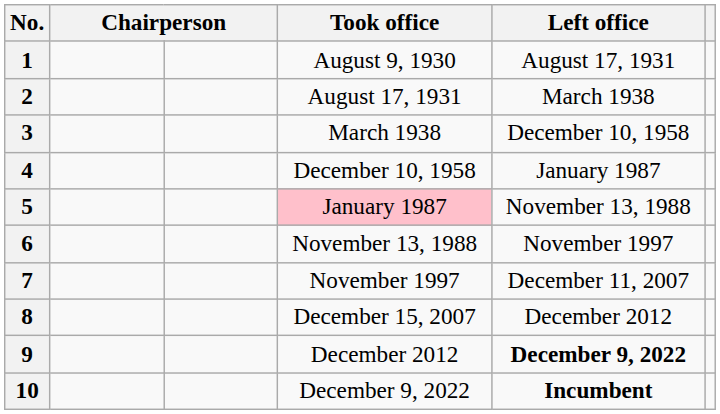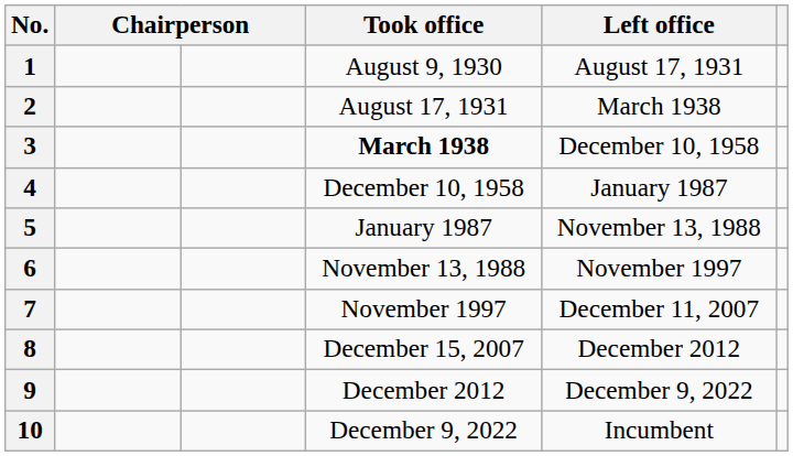3 | Took office: normal -> bold
5 | Took office: pink background -> no background
9 | Left office: bold -> normal
10 | Left office: bold -> normal
